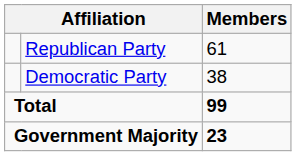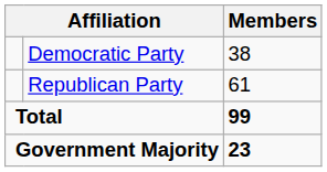rows swapped: Republican Party <-> Democratic Party
